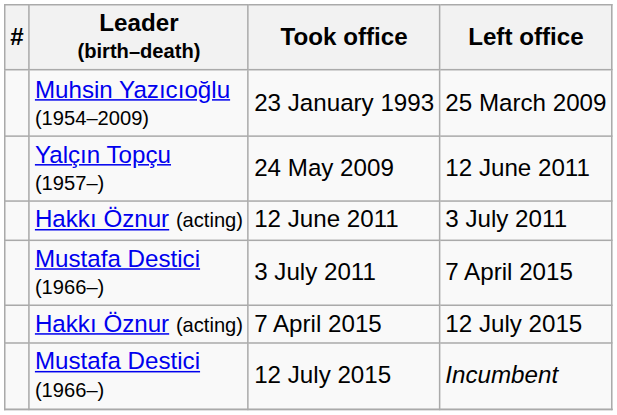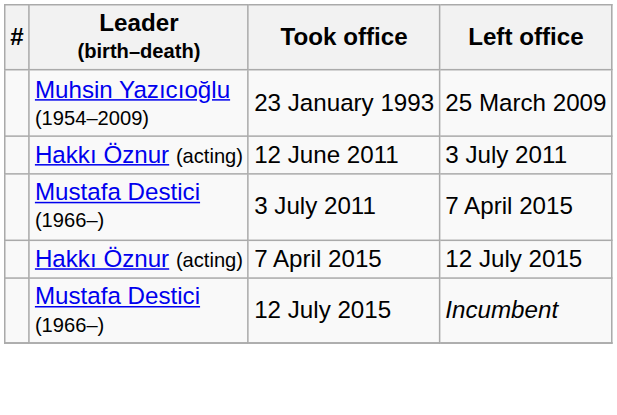- row: Yalçın Topçu (1957–) | 24 May 2009 | 12 June 2011
